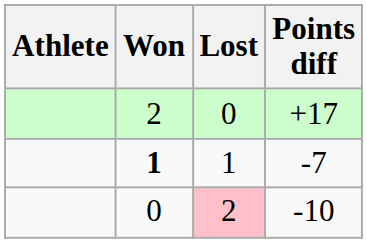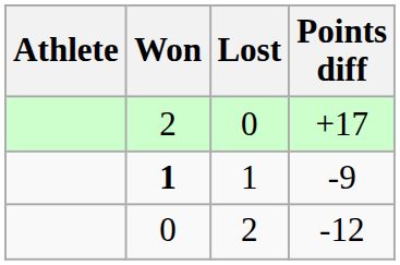row 3 | Points diff: -7 -> -9
row 4 | Lost: pink background -> no background
row 4 | Points diff: -10 -> -12
